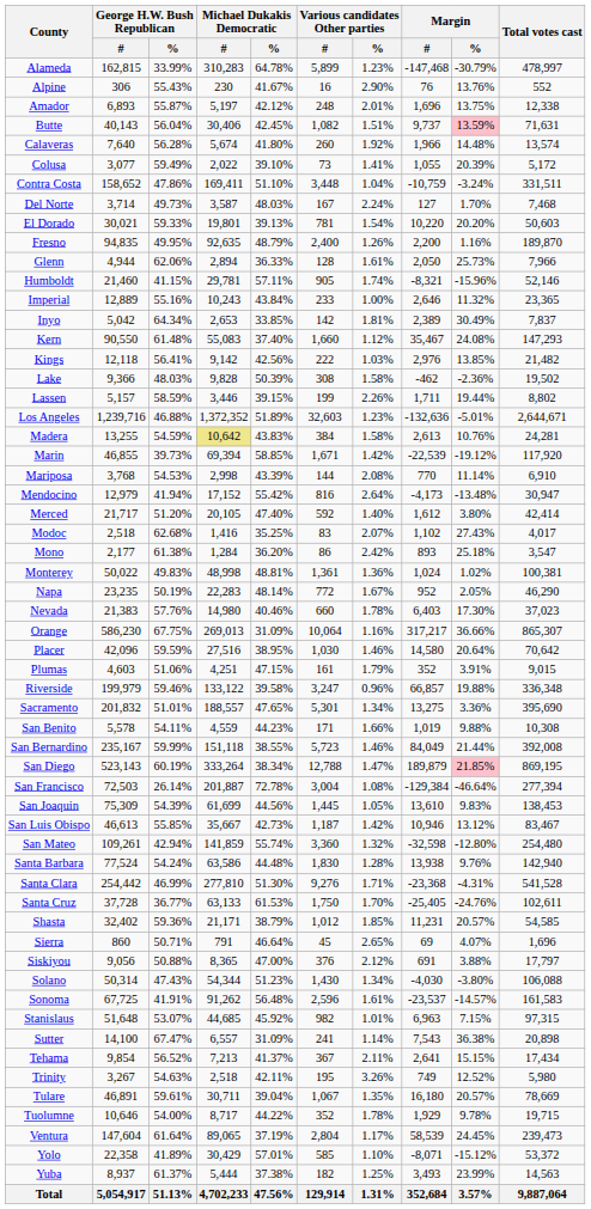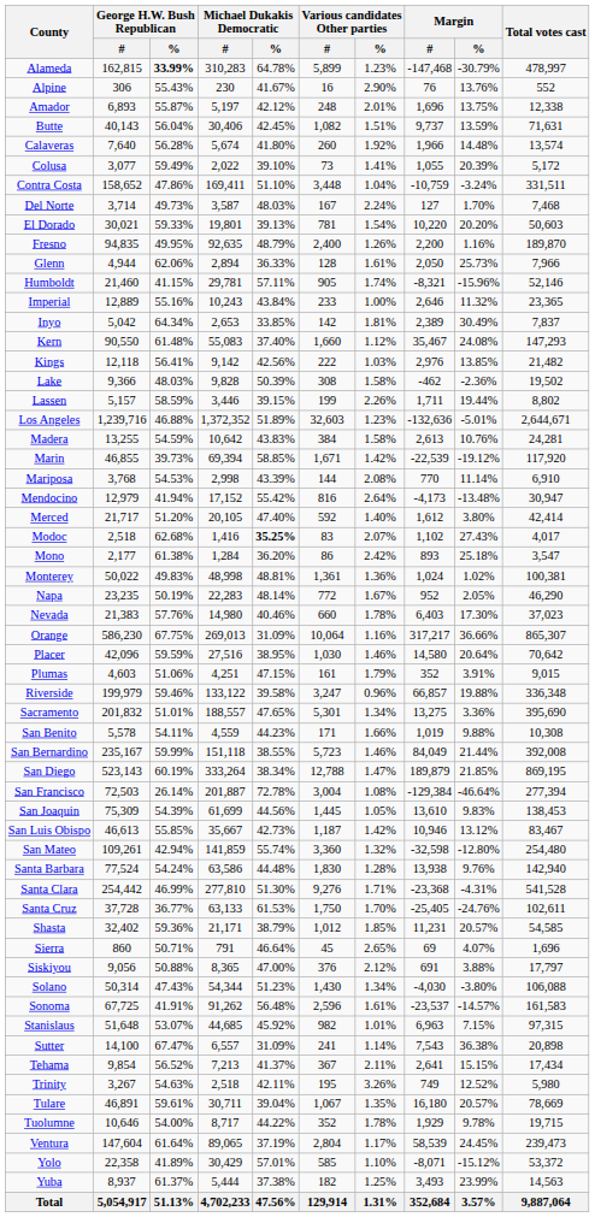Alameda | George H.W. Bush Republican / %: normal -> bold
Butte | Margin / %: pink background -> no background
Madera | Michael Dukakis Democratic / #: khaki background -> no background
Modoc | Michael Dukakis Democratic / %: normal -> bold
San Diego | Margin / %: pink background -> no background
